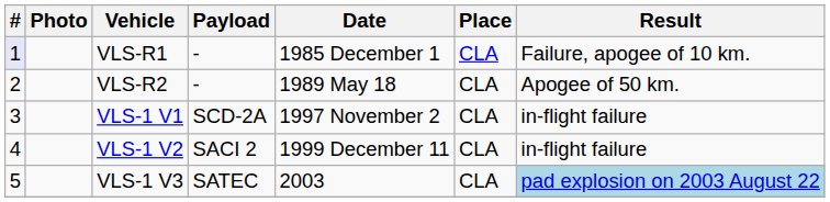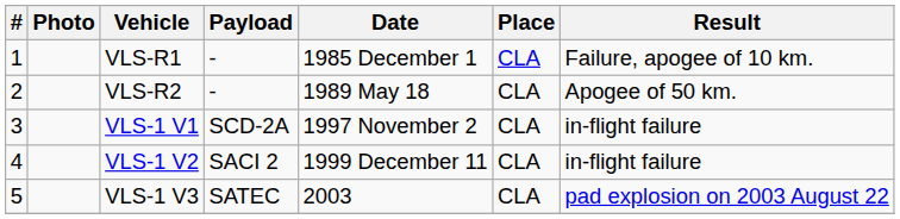VLS-R1 | #: lavender background -> no background
VLS-1 V3 | Result: lightblue background -> no background
